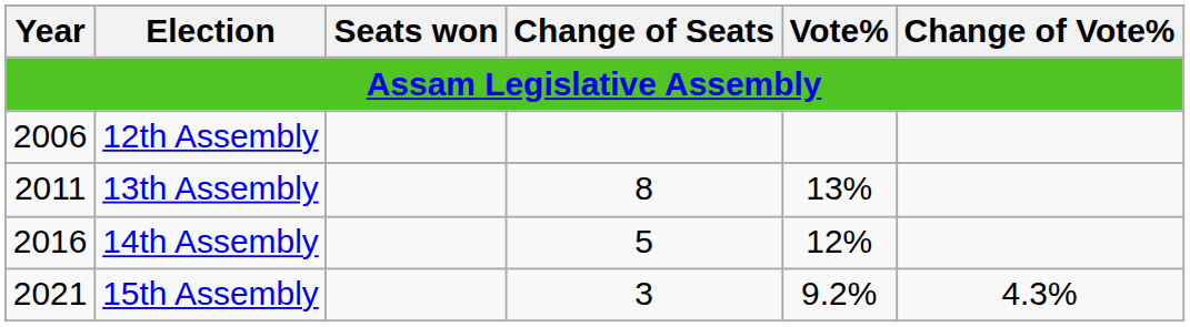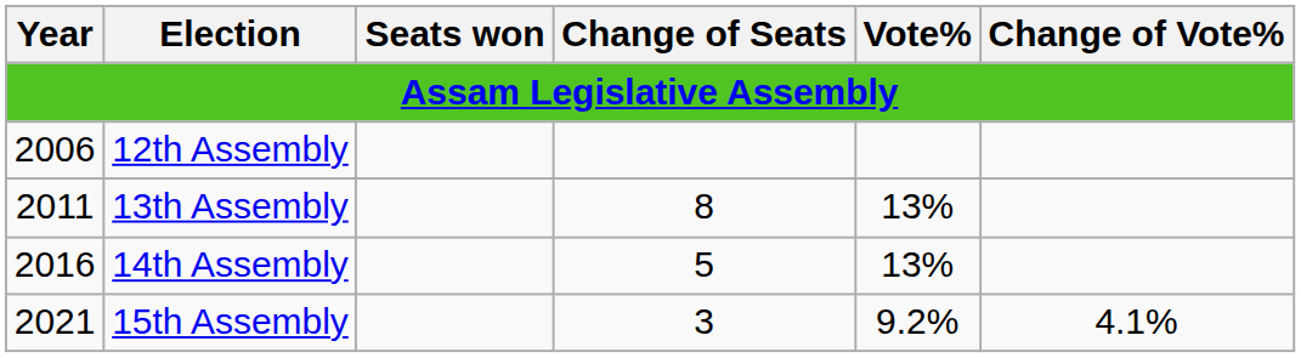14th Assembly | Vote%: 12% -> 13%
15th Assembly | Change of Vote%: 4.3% -> 4.1%
